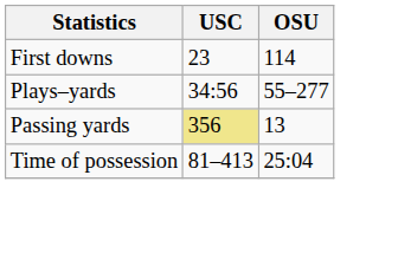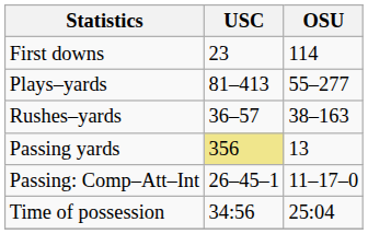Plays–yards | USC: 34:56 -> 81–413
+ row: Rushes–yards | 36–57 | 38–163
+ row: Passing: Comp–Att–Int | 26–45–1 | 11–17–0
Time of possession | USC: 81–413 -> 34:56
